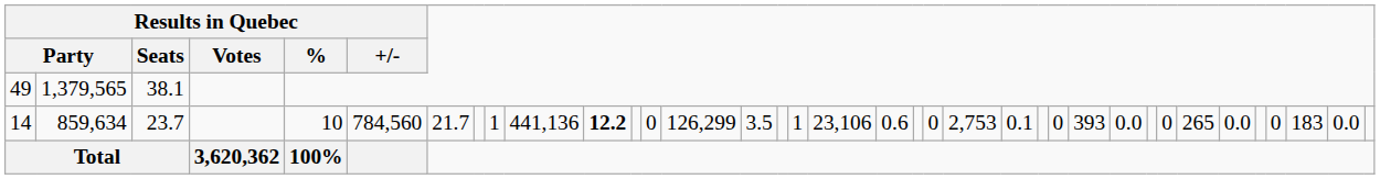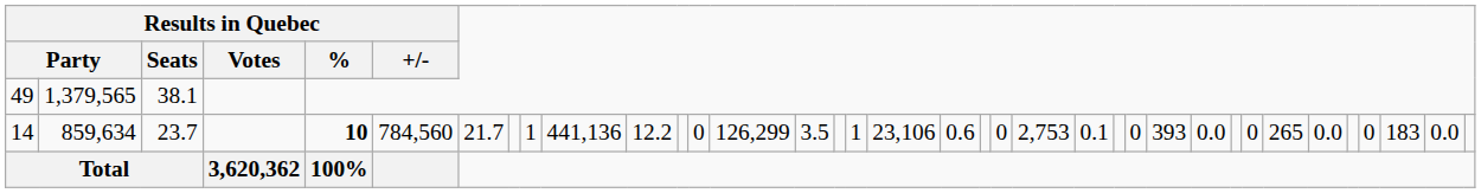14 | Results in Quebec / %: normal -> bold
14 | column 11: bold -> normal
